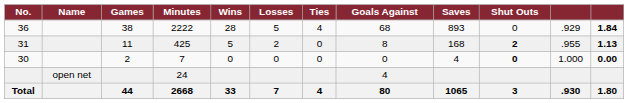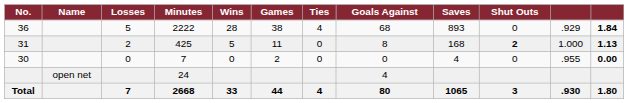columns swapped: Games <-> Losses
31 | column 11: .955 -> 1.000
30 | Shut Outs: bold -> normal
30 | column 11: 1.000 -> .955
